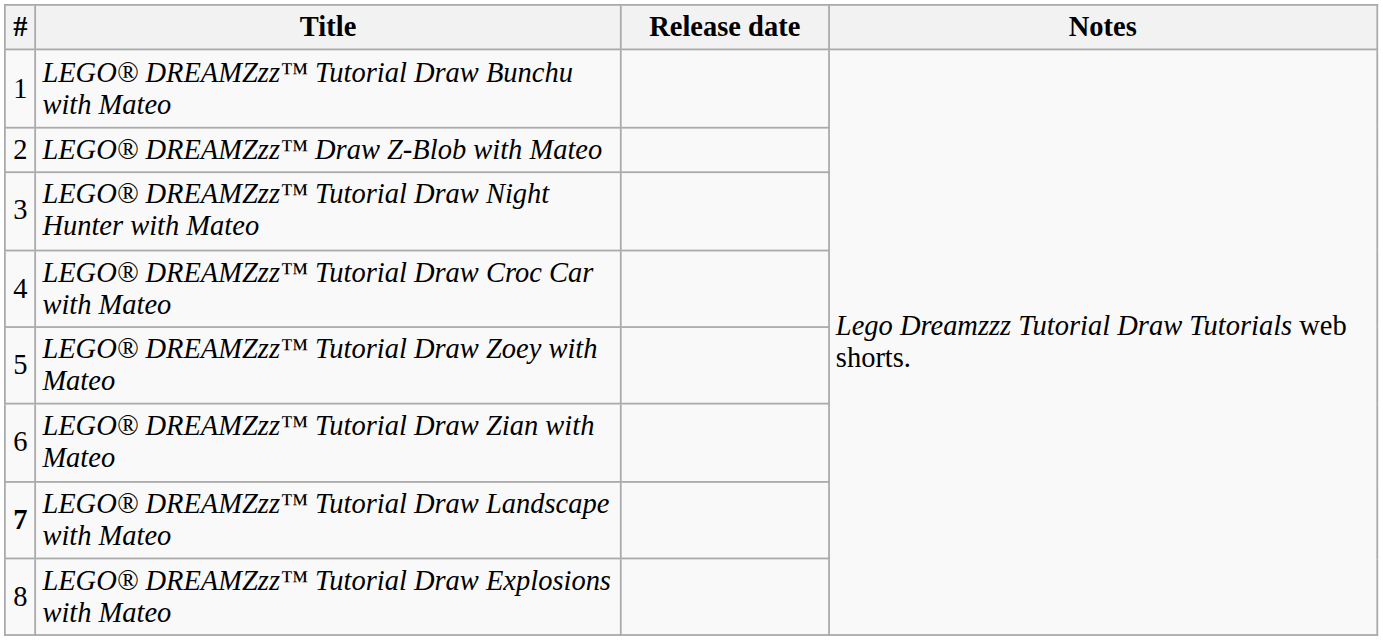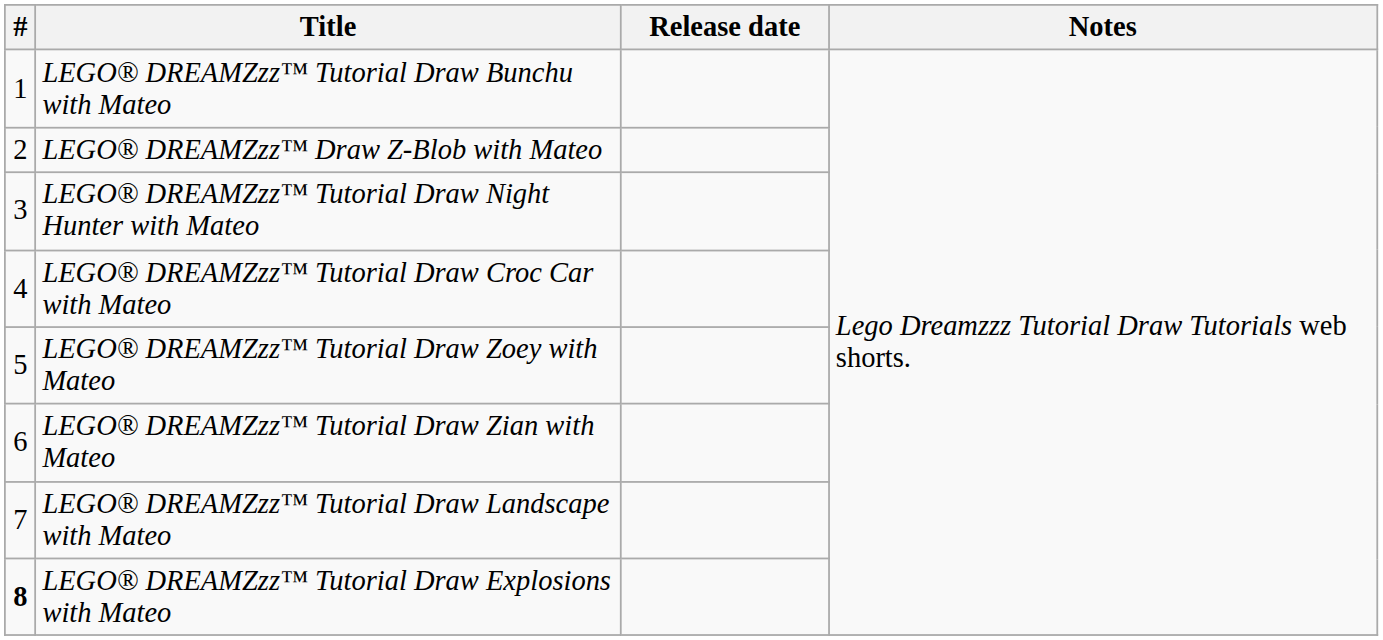LEGO® DREAMZzz™ Tutorial Draw Landscape with Mateo | #: bold -> normal
LEGO® DREAMZzz™ Tutorial Draw Explosions with Mateo | #: normal -> bold
